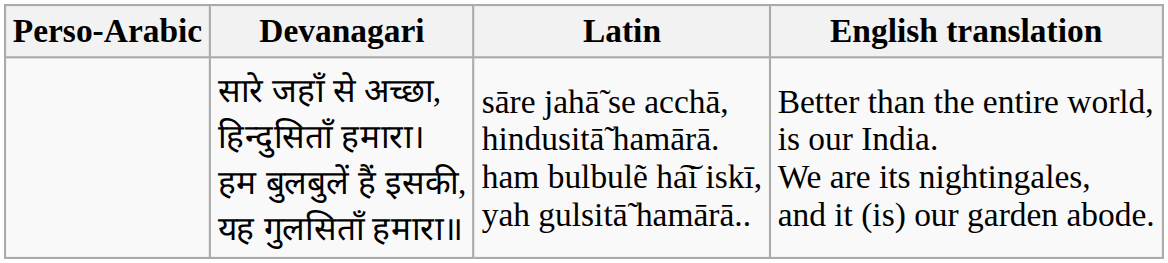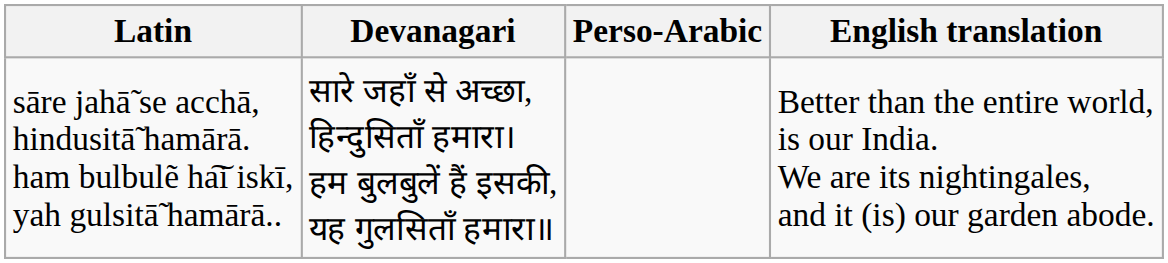columns swapped: Perso-Arabic <-> Latin
